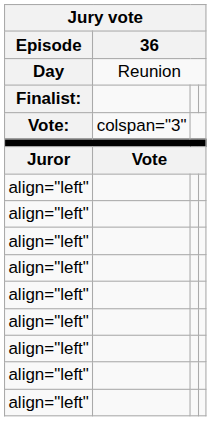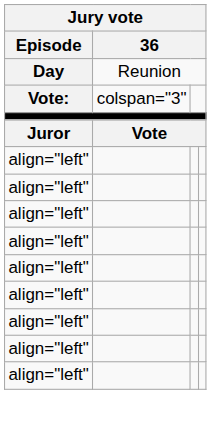- row: Finalist:
